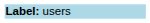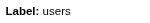row 1 | column 1: lightblue background -> no background
